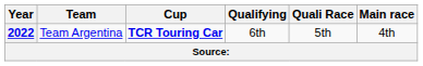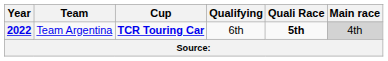2022 | Quali Race: normal -> bold
2022 | Main race: no background -> lightgrey background
